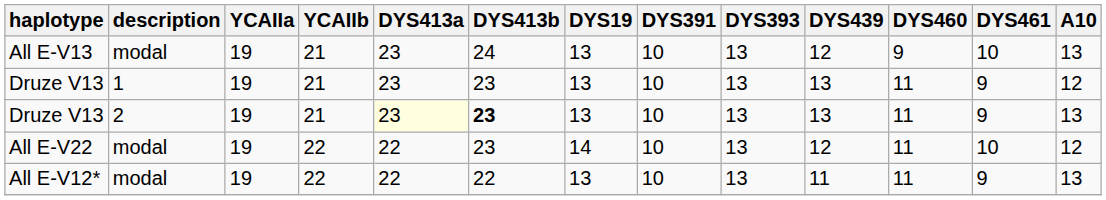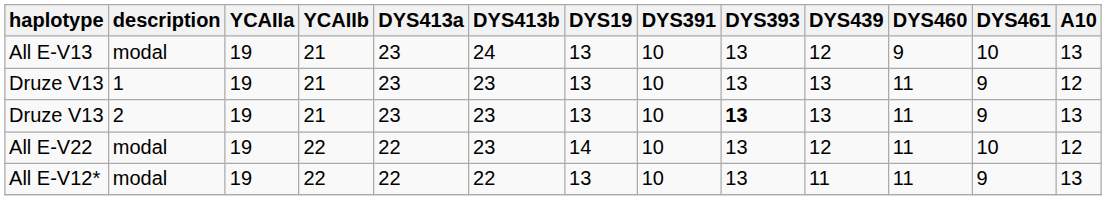Druze V13 / 2 | DYS413a: lightyellow background -> no background
Druze V13 / 2 | DYS413b: bold -> normal
Druze V13 / 2 | DYS393: normal -> bold
